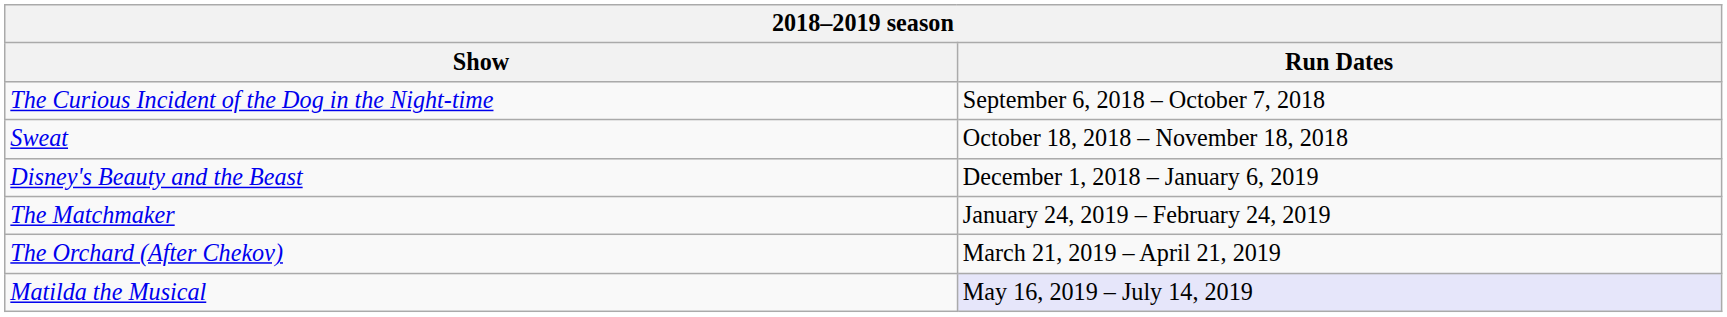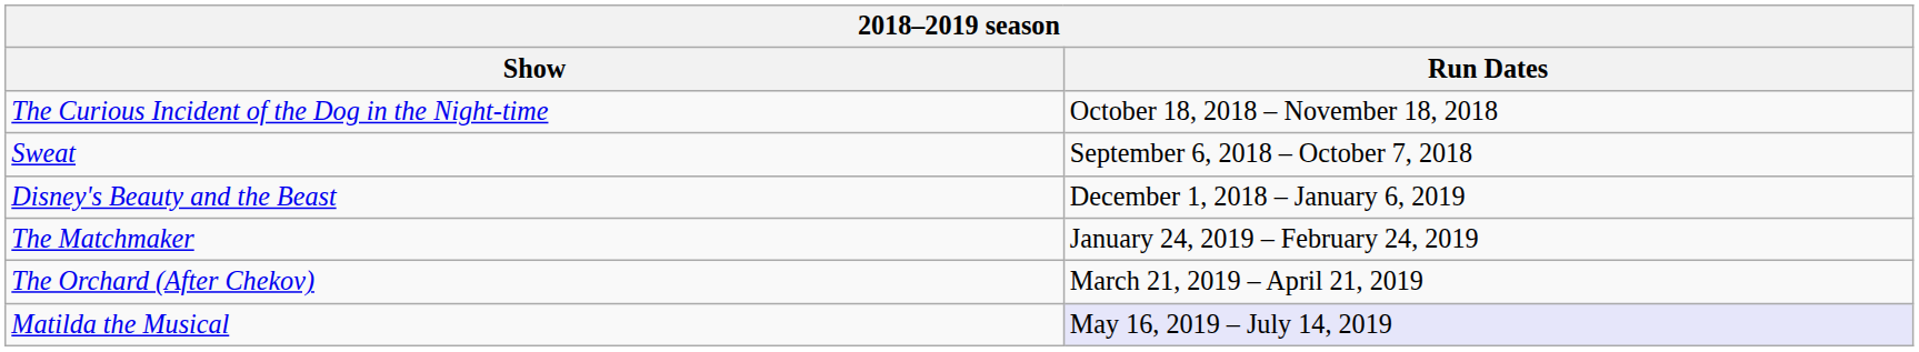The Curious Incident of the Dog in the Night-time | Run Dates: September 6, 2018 – October 7, 2018 -> October 18, 2018 – November 18, 2018
Sweat | Run Dates: October 18, 2018 – November 18, 2018 -> September 6, 2018 – October 7, 2018
